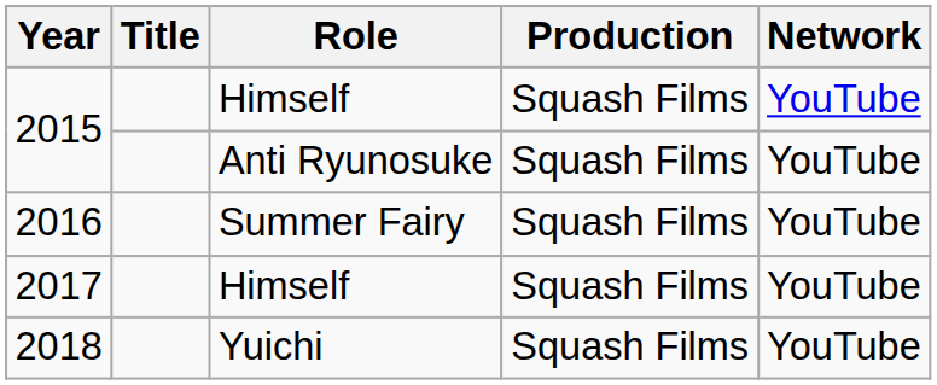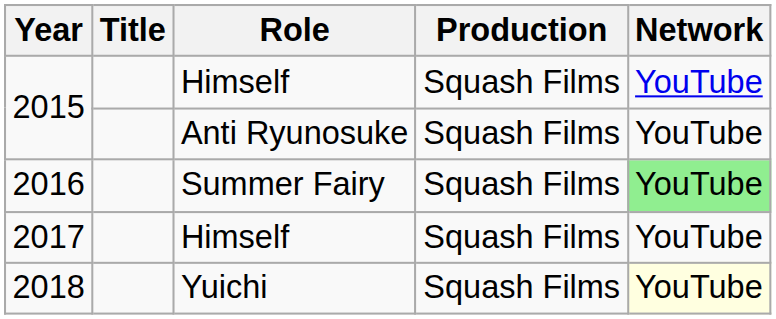2016 | Network: no background -> lightgreen background
2018 | Network: no background -> lightyellow background
